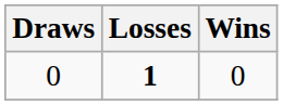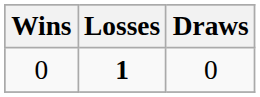columns swapped: Wins <-> Draws
